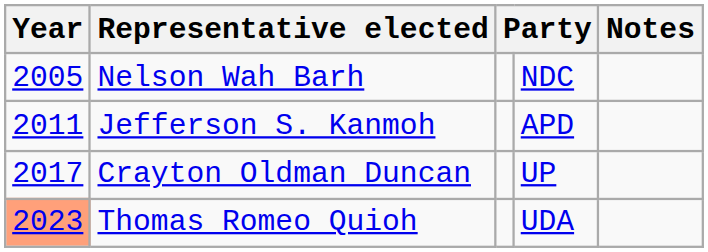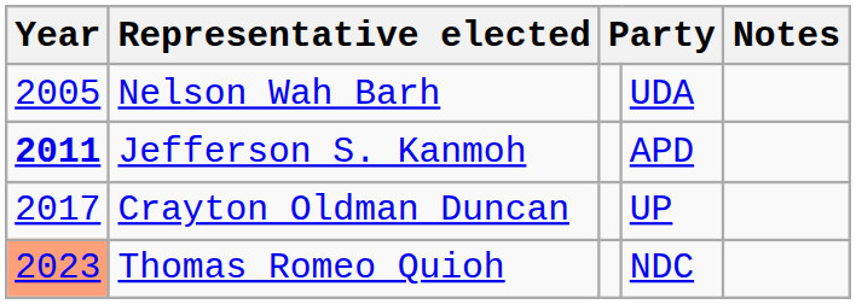Nelson Wah Barh | column 4: NDC -> UDA
Jefferson S. Kanmoh | Year: normal -> bold
Thomas Romeo Quioh | column 4: UDA -> NDC
